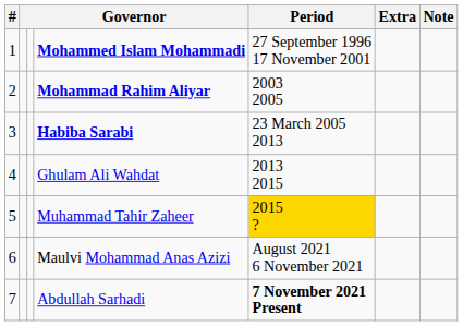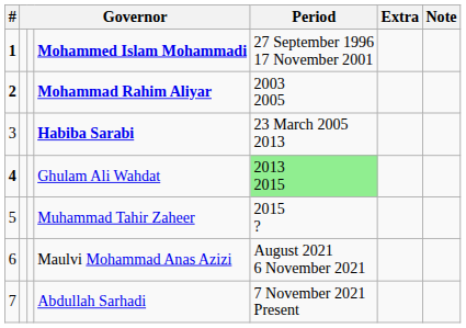Mohammed Islam Mohammadi | #: normal -> bold
Mohammad Rahim Aliyar | #: normal -> bold
Ghulam Ali Wahdat | #: normal -> bold
Ghulam Ali Wahdat | Period: no background -> lightgreen background
Muhammad Tahir Zaheer | Period: gold background -> no background
Abdullah Sarhadi | Period: bold -> normal
